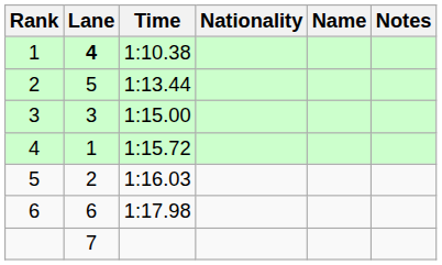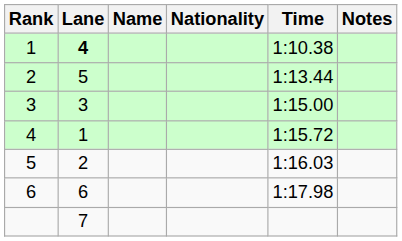columns swapped: Name <-> Time
